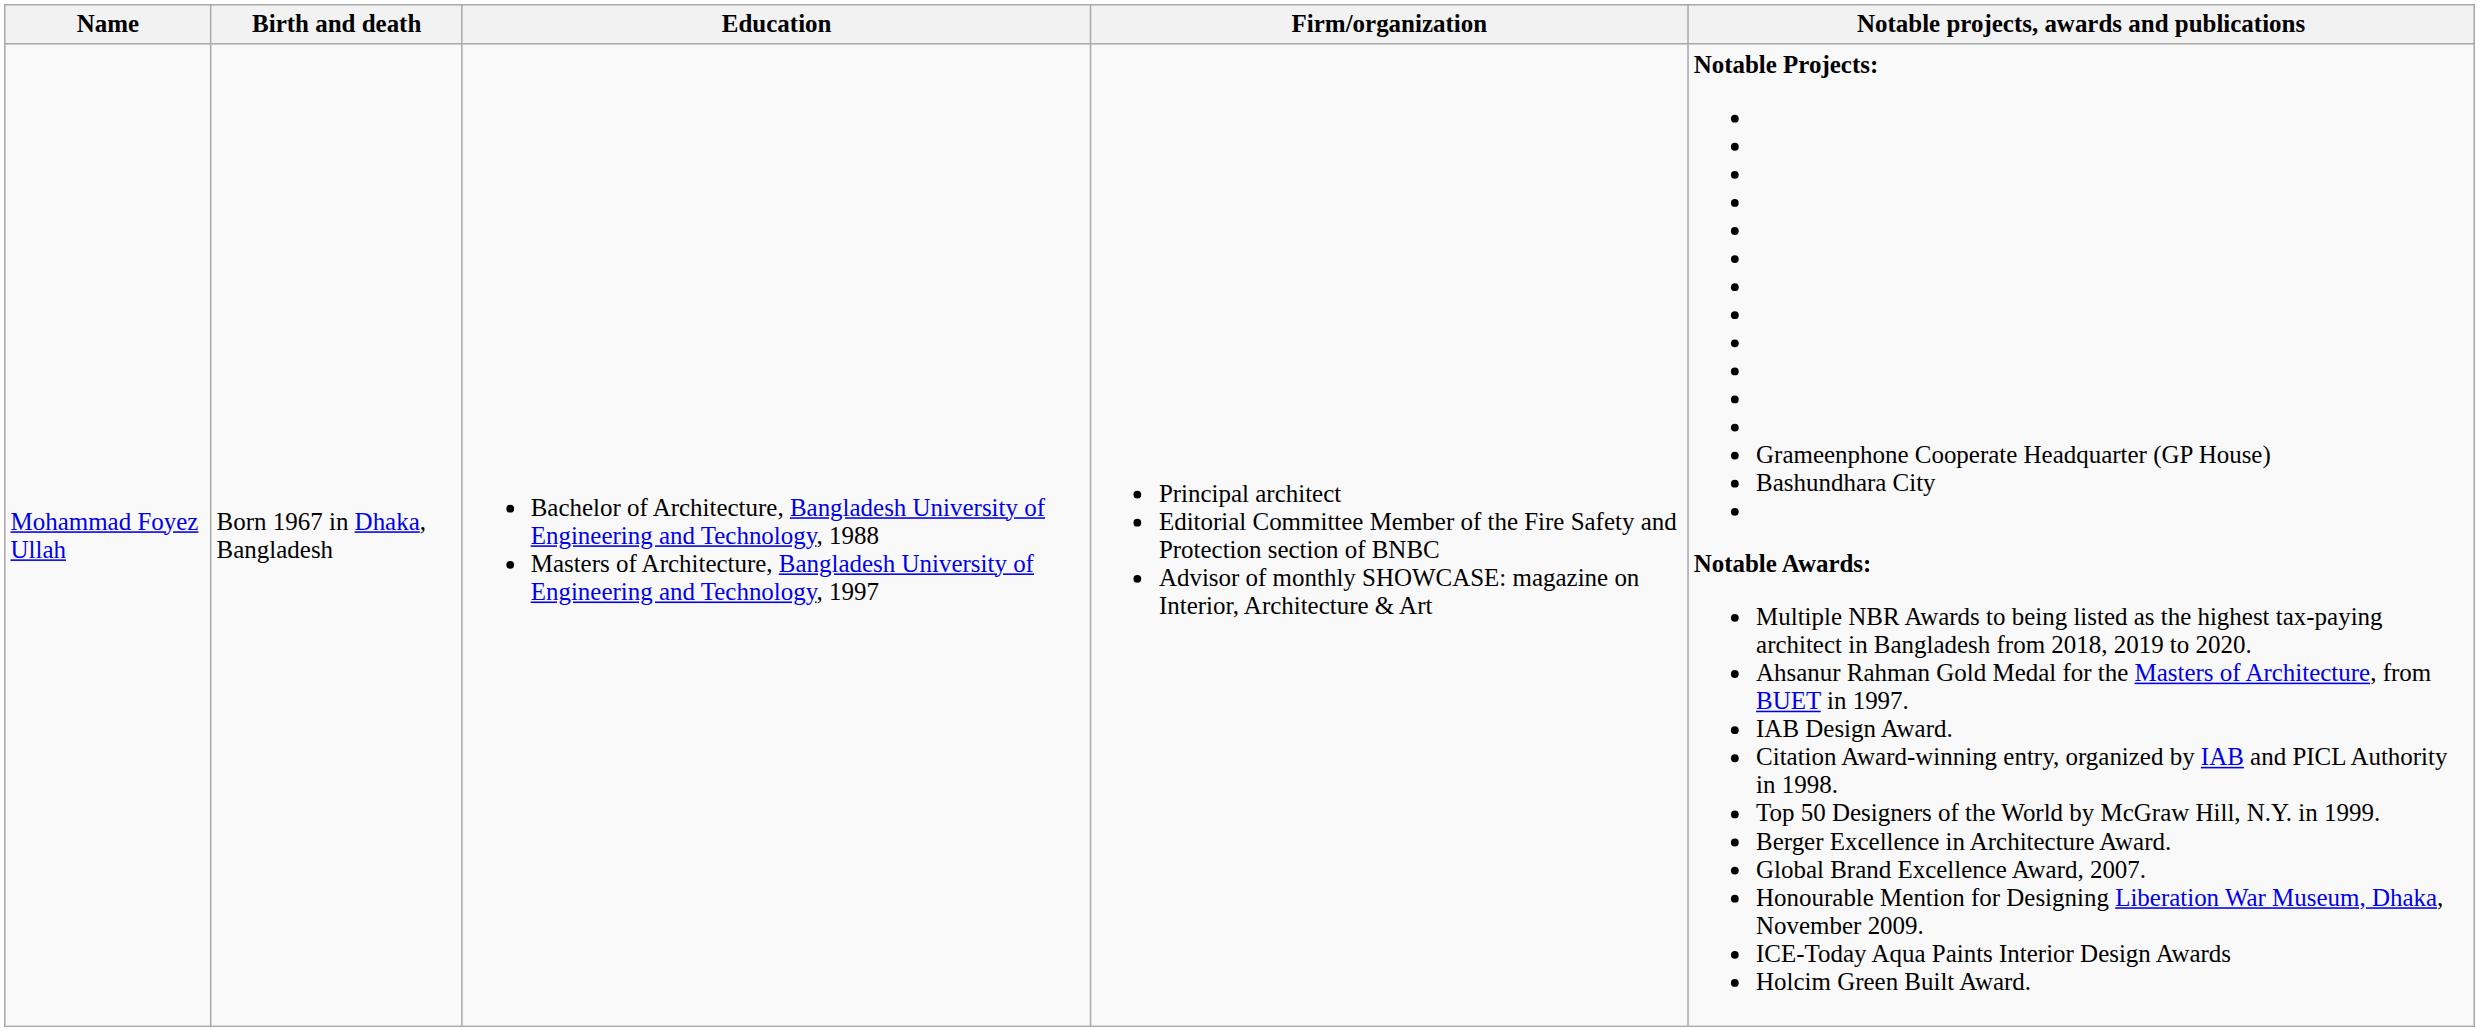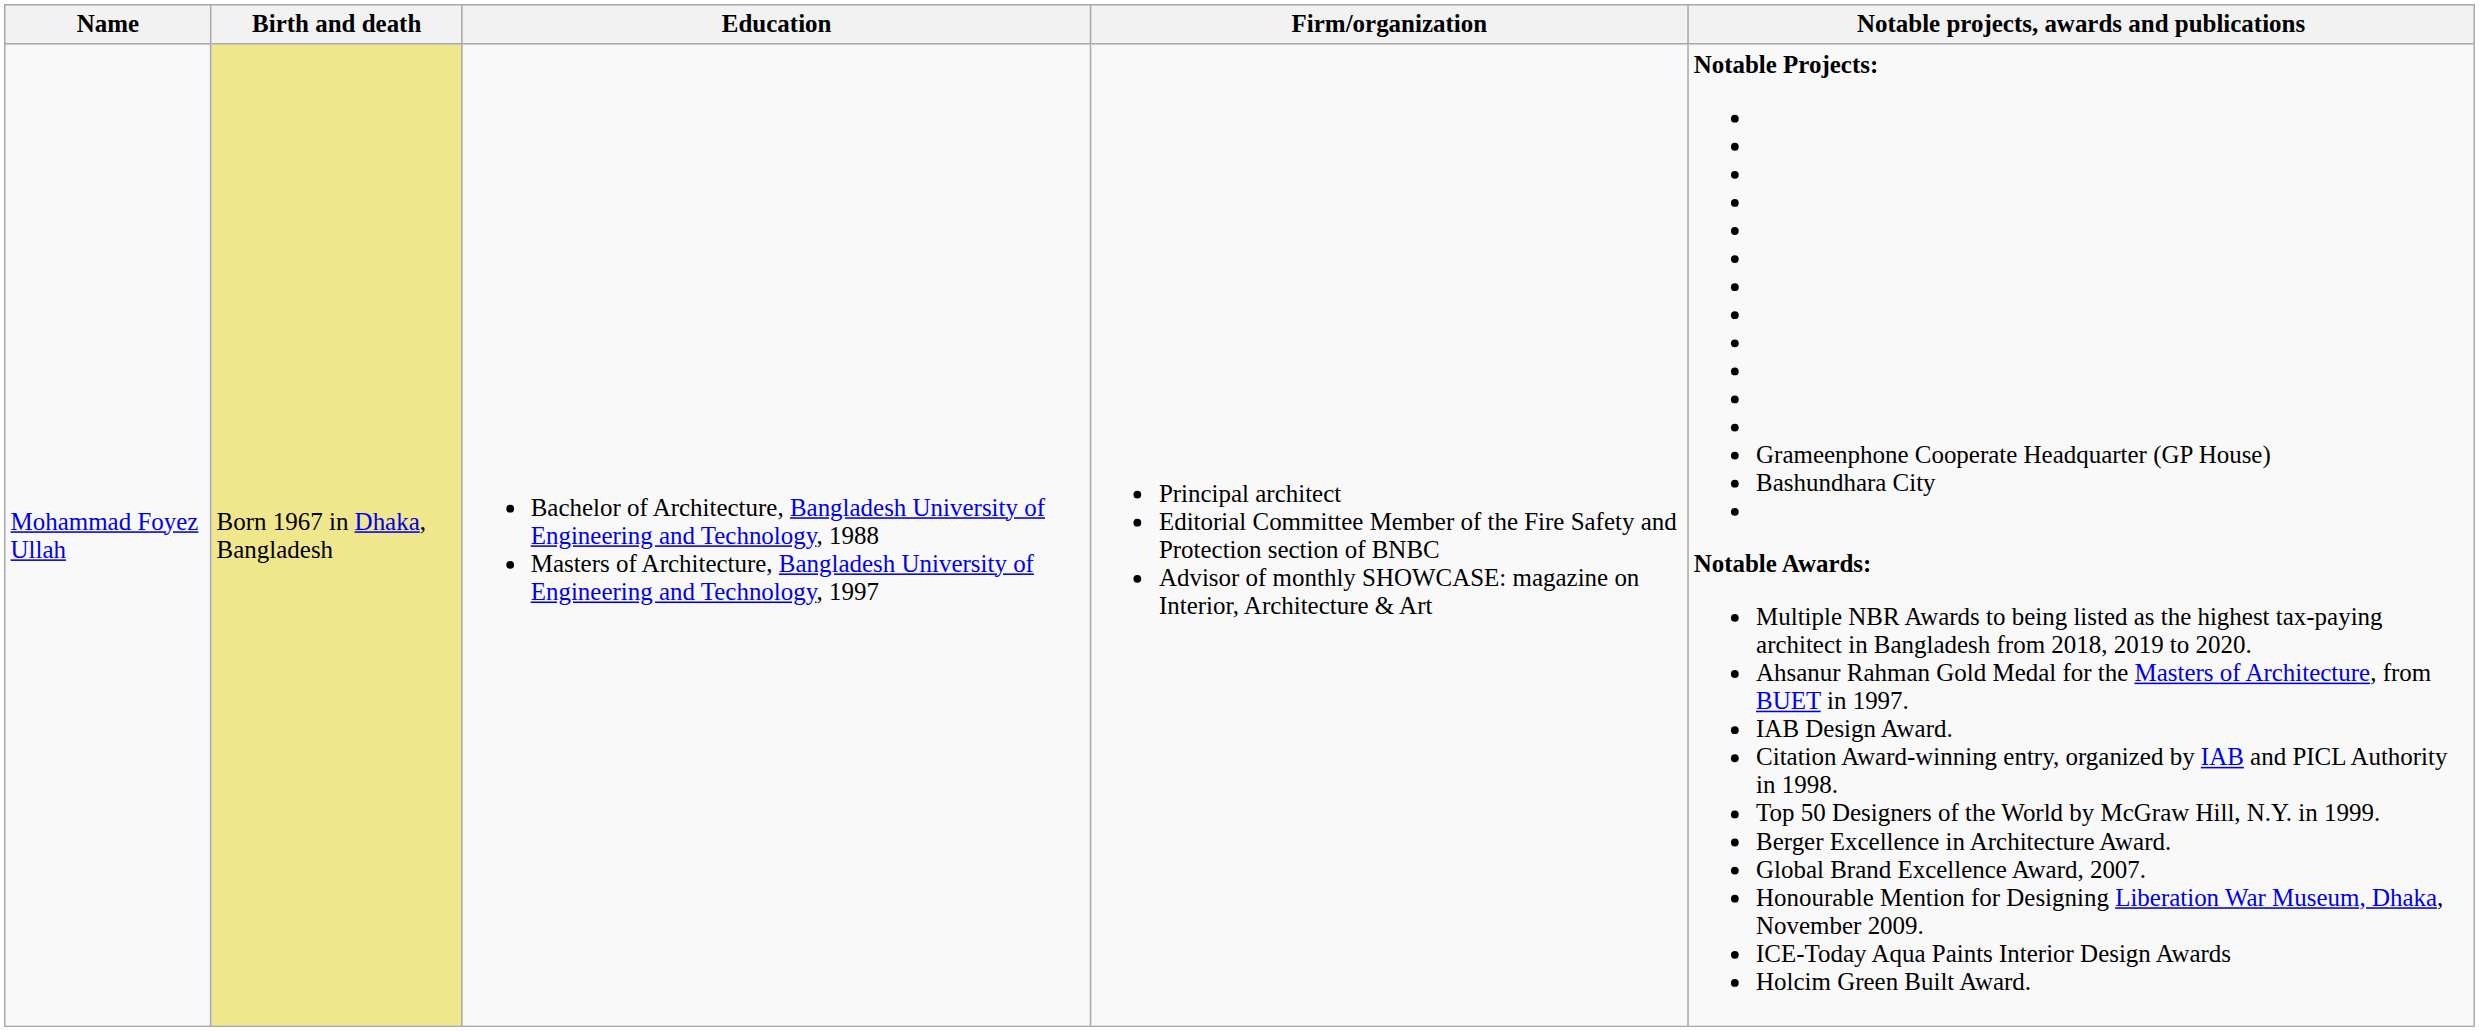Mohammad Foyez Ullah | Birth and death: no background -> khaki background
